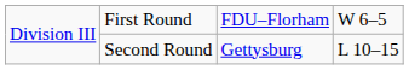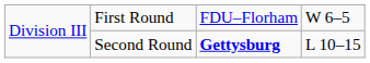Division III / Second Round | column 3: normal -> bold
